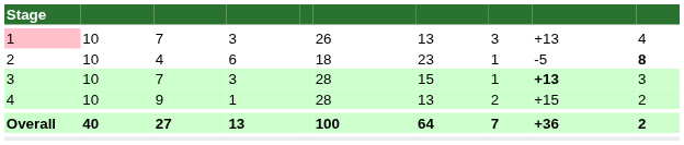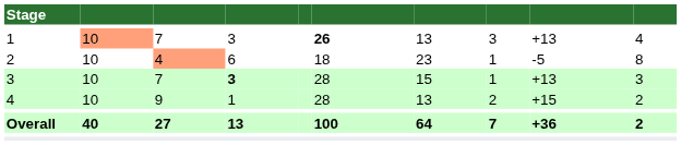row 2 | Stage: pink background -> no background
row 2 | column 2: no background -> lightsalmon background
row 2 | column 5: normal -> bold
row 3 | column 3: no background -> lightsalmon background
row 3 | column 9: bold -> normal
row 4 | column 4: normal -> bold
row 4 | column 8: bold -> normal
